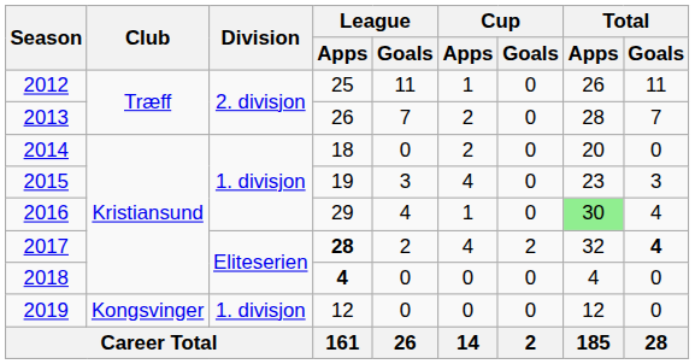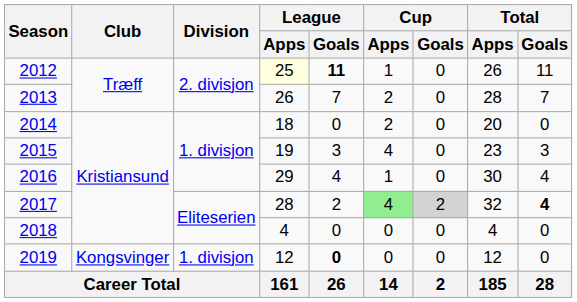2012 | League / Apps: no background -> lightyellow background
2012 | League / Goals: normal -> bold
2016 | Total / Apps: lightgreen background -> no background
2017 | League / Apps: bold -> normal
2017 | Cup / Apps: no background -> lightgreen background
2017 | Cup / Goals: no background -> lightgrey background
2018 | League / Apps: bold -> normal
2019 | League / Goals: normal -> bold
